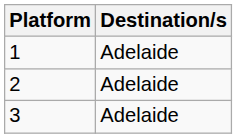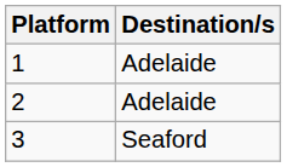3 | Destination/s: Adelaide -> Seaford
